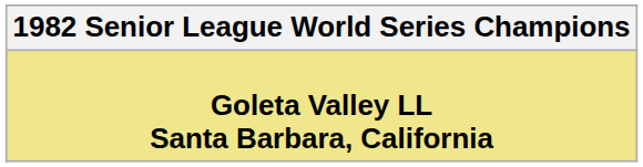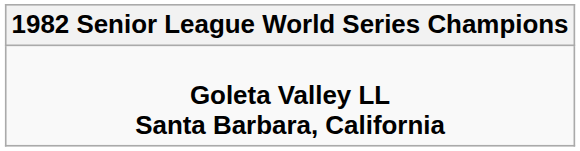row 2 | column 1: khaki background -> no background
